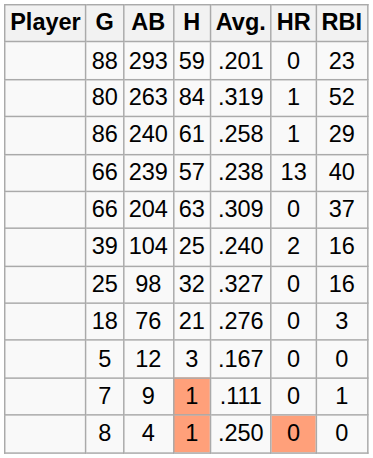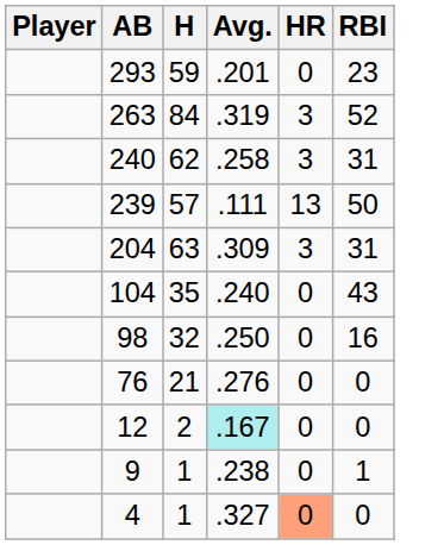- column: G | 88 | 80 | 86 | 66 | 66 | 39 | 25 | 18 | 5 | 7 | 8
263 | HR: 1 -> 3
240 | H: 61 -> 62
240 | HR: 1 -> 3
240 | RBI: 29 -> 31
239 | Avg.: .238 -> .111
239 | RBI: 40 -> 50
204 | HR: 0 -> 3
204 | RBI: 37 -> 31
104 | H: 25 -> 35
104 | HR: 2 -> 0
104 | RBI: 16 -> 43
98 | Avg.: .327 -> .250
76 | RBI: 3 -> 0
12 | H: 3 -> 2
12 | Avg.: no background -> paleturquoise background
9 | H: lightsalmon background -> no background
9 | Avg.: .111 -> .238
4 | H: lightsalmon background -> no background
4 | Avg.: .250 -> .327
